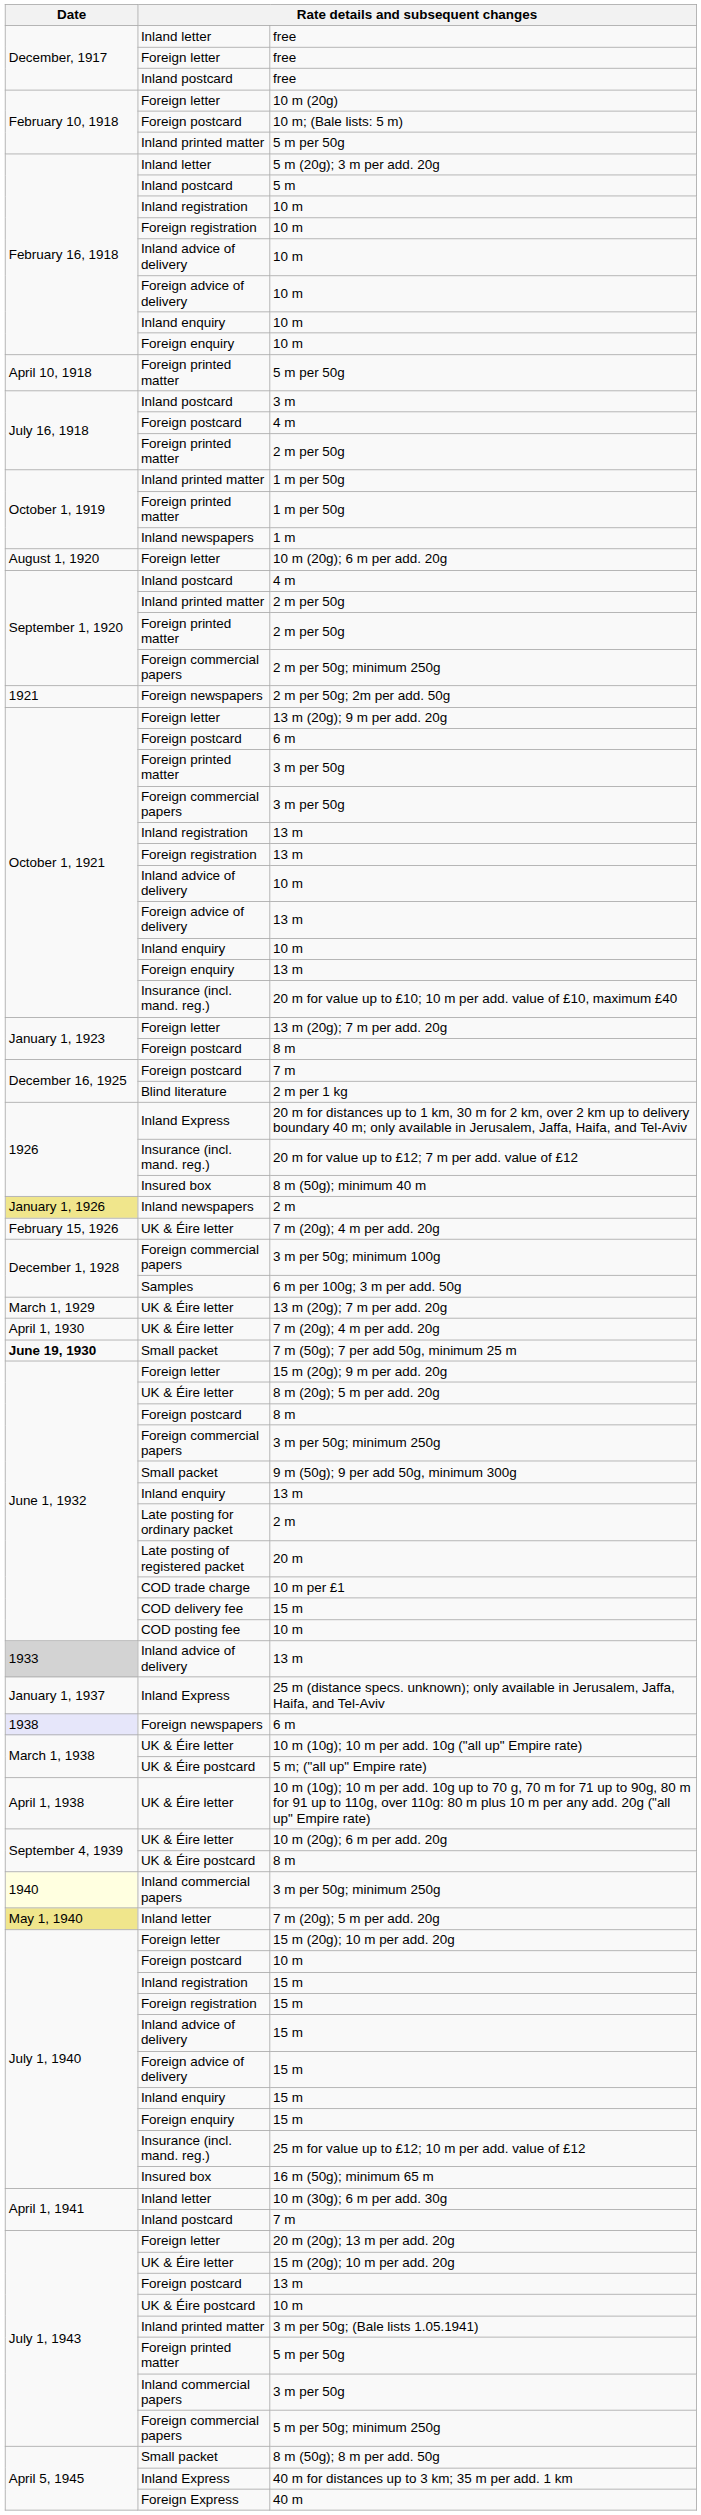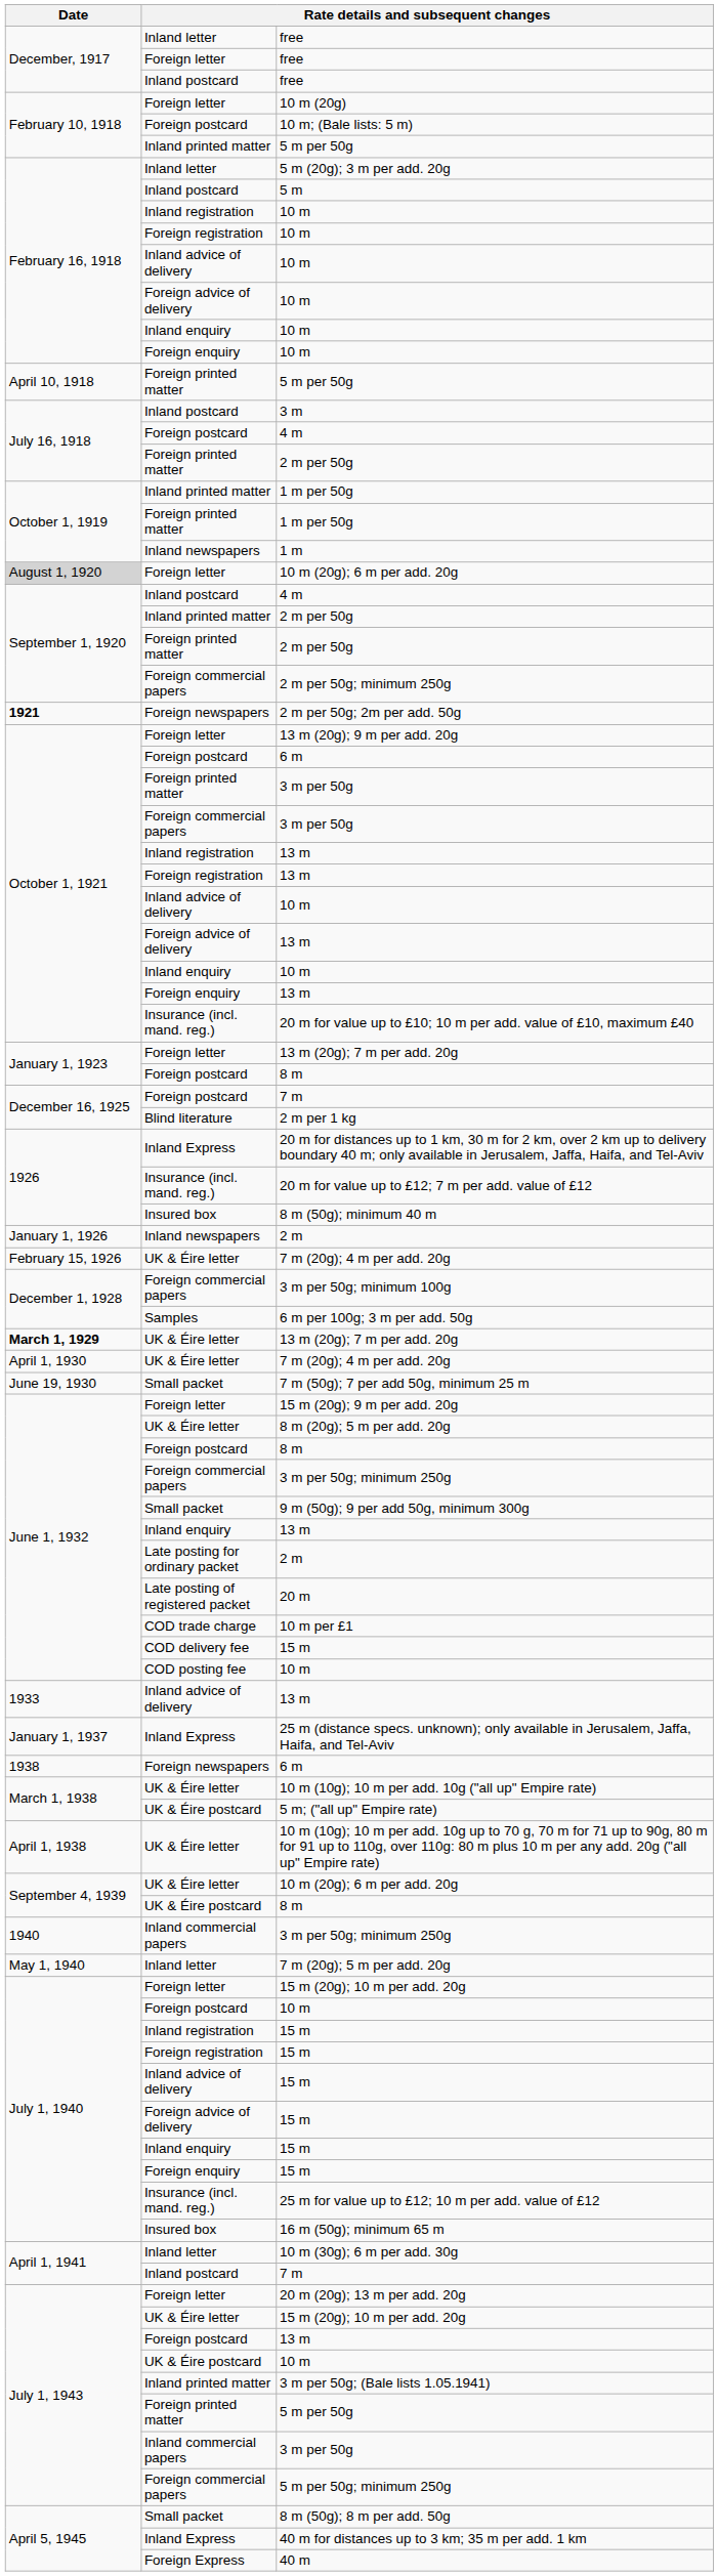Foreign letter / 10 m (20g); 6 m per add. 20g | Date: no background -> lightgrey background
2 m per 50g; 2m per add. 50g | Date: normal -> bold
Inland newspapers / 2 m | Date: khaki background -> no background
UK & Éire letter / 13 m (20g); 7 m per add. 20g | Date: normal -> bold
7 m (50g); 7 per add 50g, minimum 25 m | Date: bold -> normal
Inland advice of delivery / 13 m | Date: lightgrey background -> no background
Foreign newspapers / 6 m | Date: lavender background -> no background
Inland commercial papers / 3 m per 50g; minimum 250g | Date: lightyellow background -> no background
7 m (20g); 5 m per add. 20g | Date: khaki background -> no background
